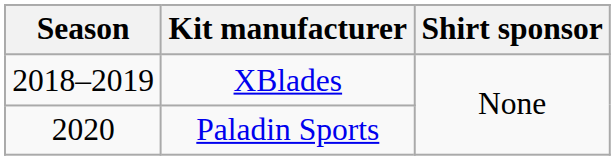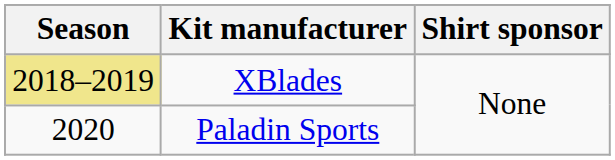XBlades | Season: no background -> khaki background
